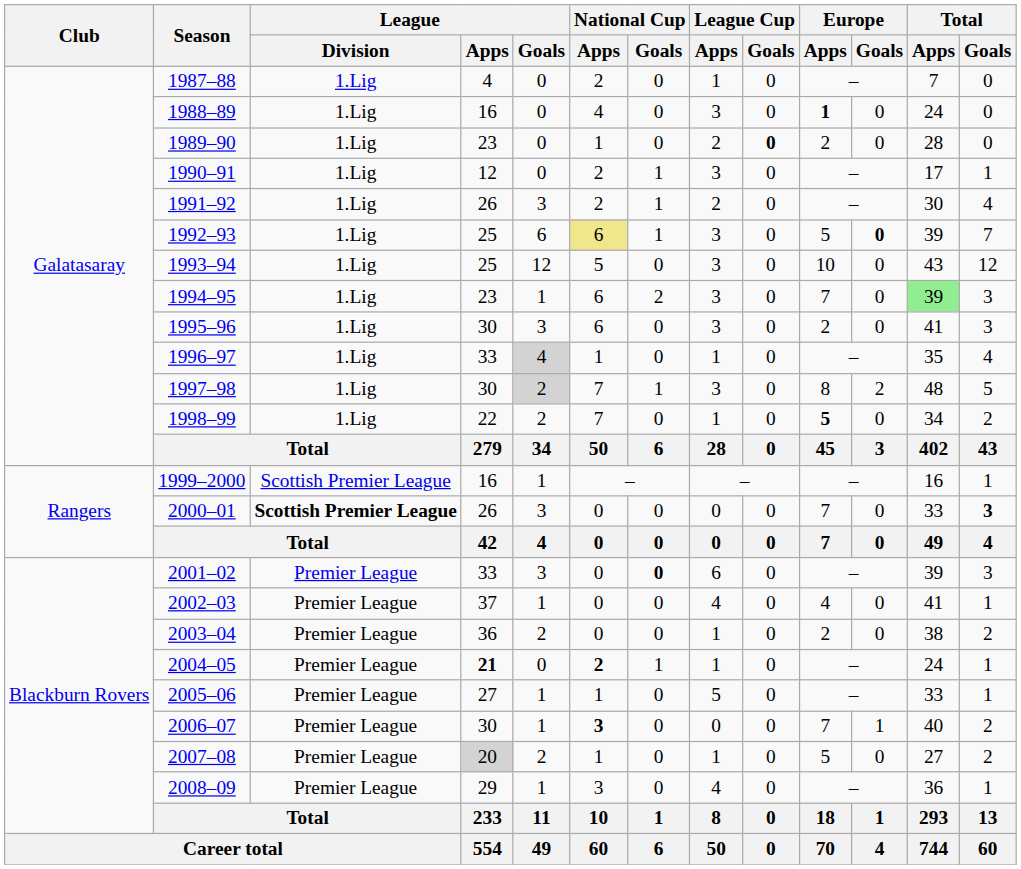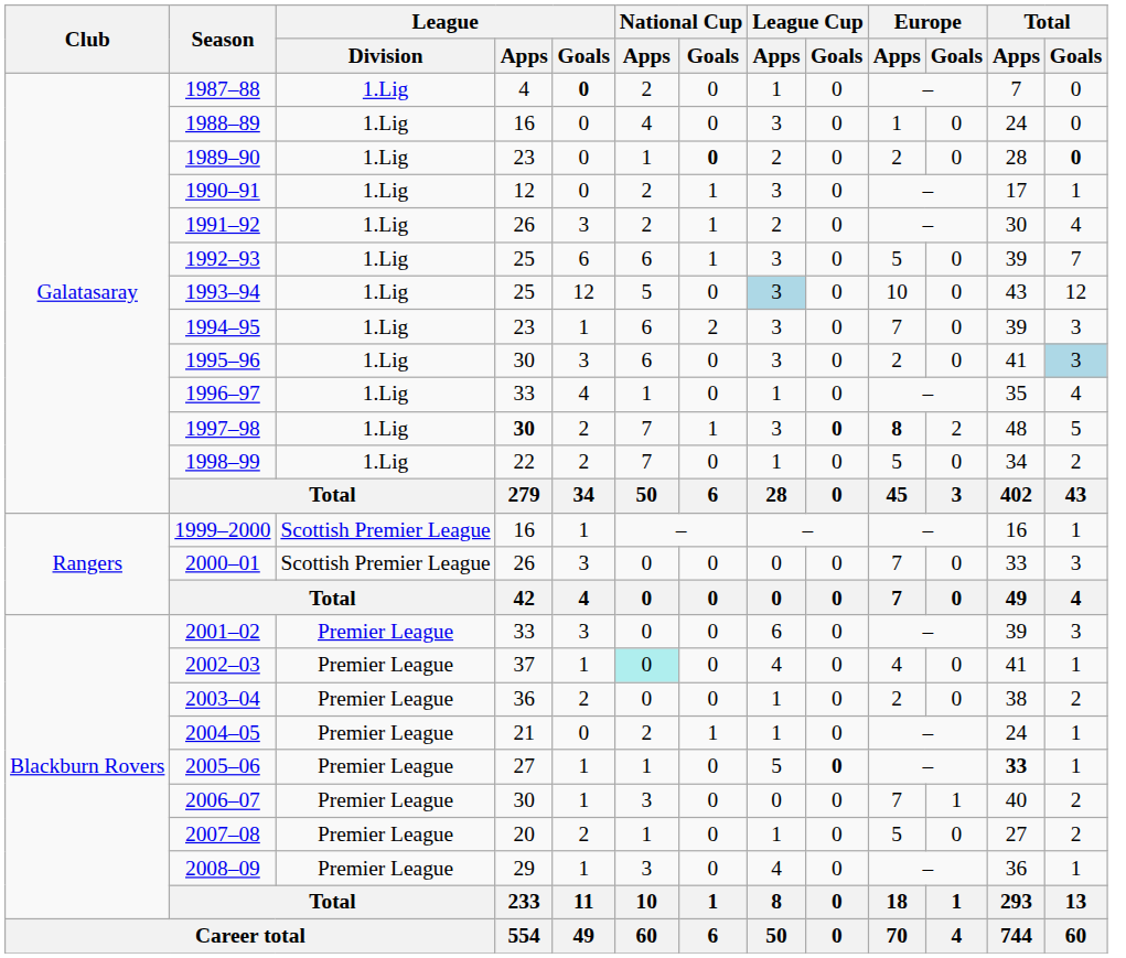1987–88 | League / Goals: normal -> bold
1988–89 | Europe / Apps: bold -> normal
1989–90 | National Cup / Goals: normal -> bold
1989–90 | League Cup / Goals: bold -> normal
1989–90 | Total / Goals: normal -> bold
1992–93 | National Cup / Apps: khaki background -> no background
1992–93 | Europe / Goals: bold -> normal
1993–94 | League Cup / Apps: no background -> lightblue background
1994–95 | Total / Apps: lightgreen background -> no background
1995–96 | Total / Goals: no background -> lightblue background
1996–97 | League / Goals: lightgrey background -> no background
1997–98 | League / Apps: normal -> bold
1997–98 | League / Goals: lightgrey background -> no background
1997–98 | League Cup / Goals: normal -> bold
1997–98 | Europe / Apps: normal -> bold
1998–99 | Europe / Apps: bold -> normal
2000–01 | League / Division: bold -> normal
2000–01 | Total / Goals: bold -> normal
2001–02 | National Cup / Goals: bold -> normal
2002–03 | National Cup / Apps: no background -> paleturquoise background
2004–05 | League / Apps: bold -> normal
2004–05 | National Cup / Apps: bold -> normal
2005–06 | League Cup / Goals: normal -> bold
2005–06 | Total / Apps: normal -> bold
2006–07 | National Cup / Apps: bold -> normal
2007–08 | League / Apps: lightgrey background -> no background
